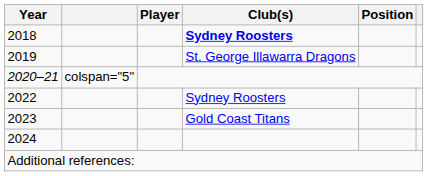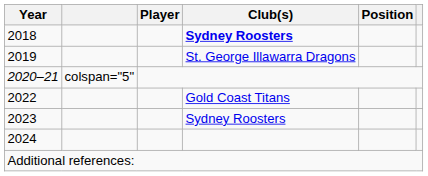2022 | Club(s): Sydney Roosters -> Gold Coast Titans
2023 | Club(s): Gold Coast Titans -> Sydney Roosters
